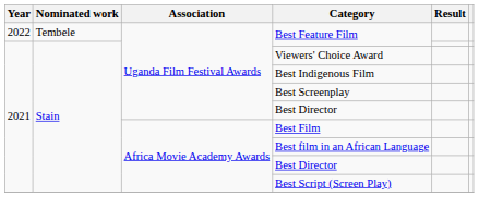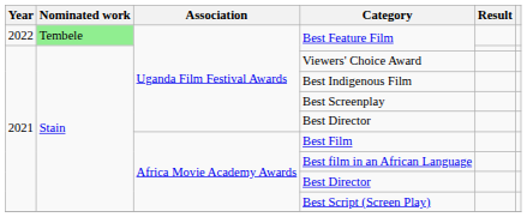2022 / Best Feature Film | Nominated work: no background -> lightgreen background
